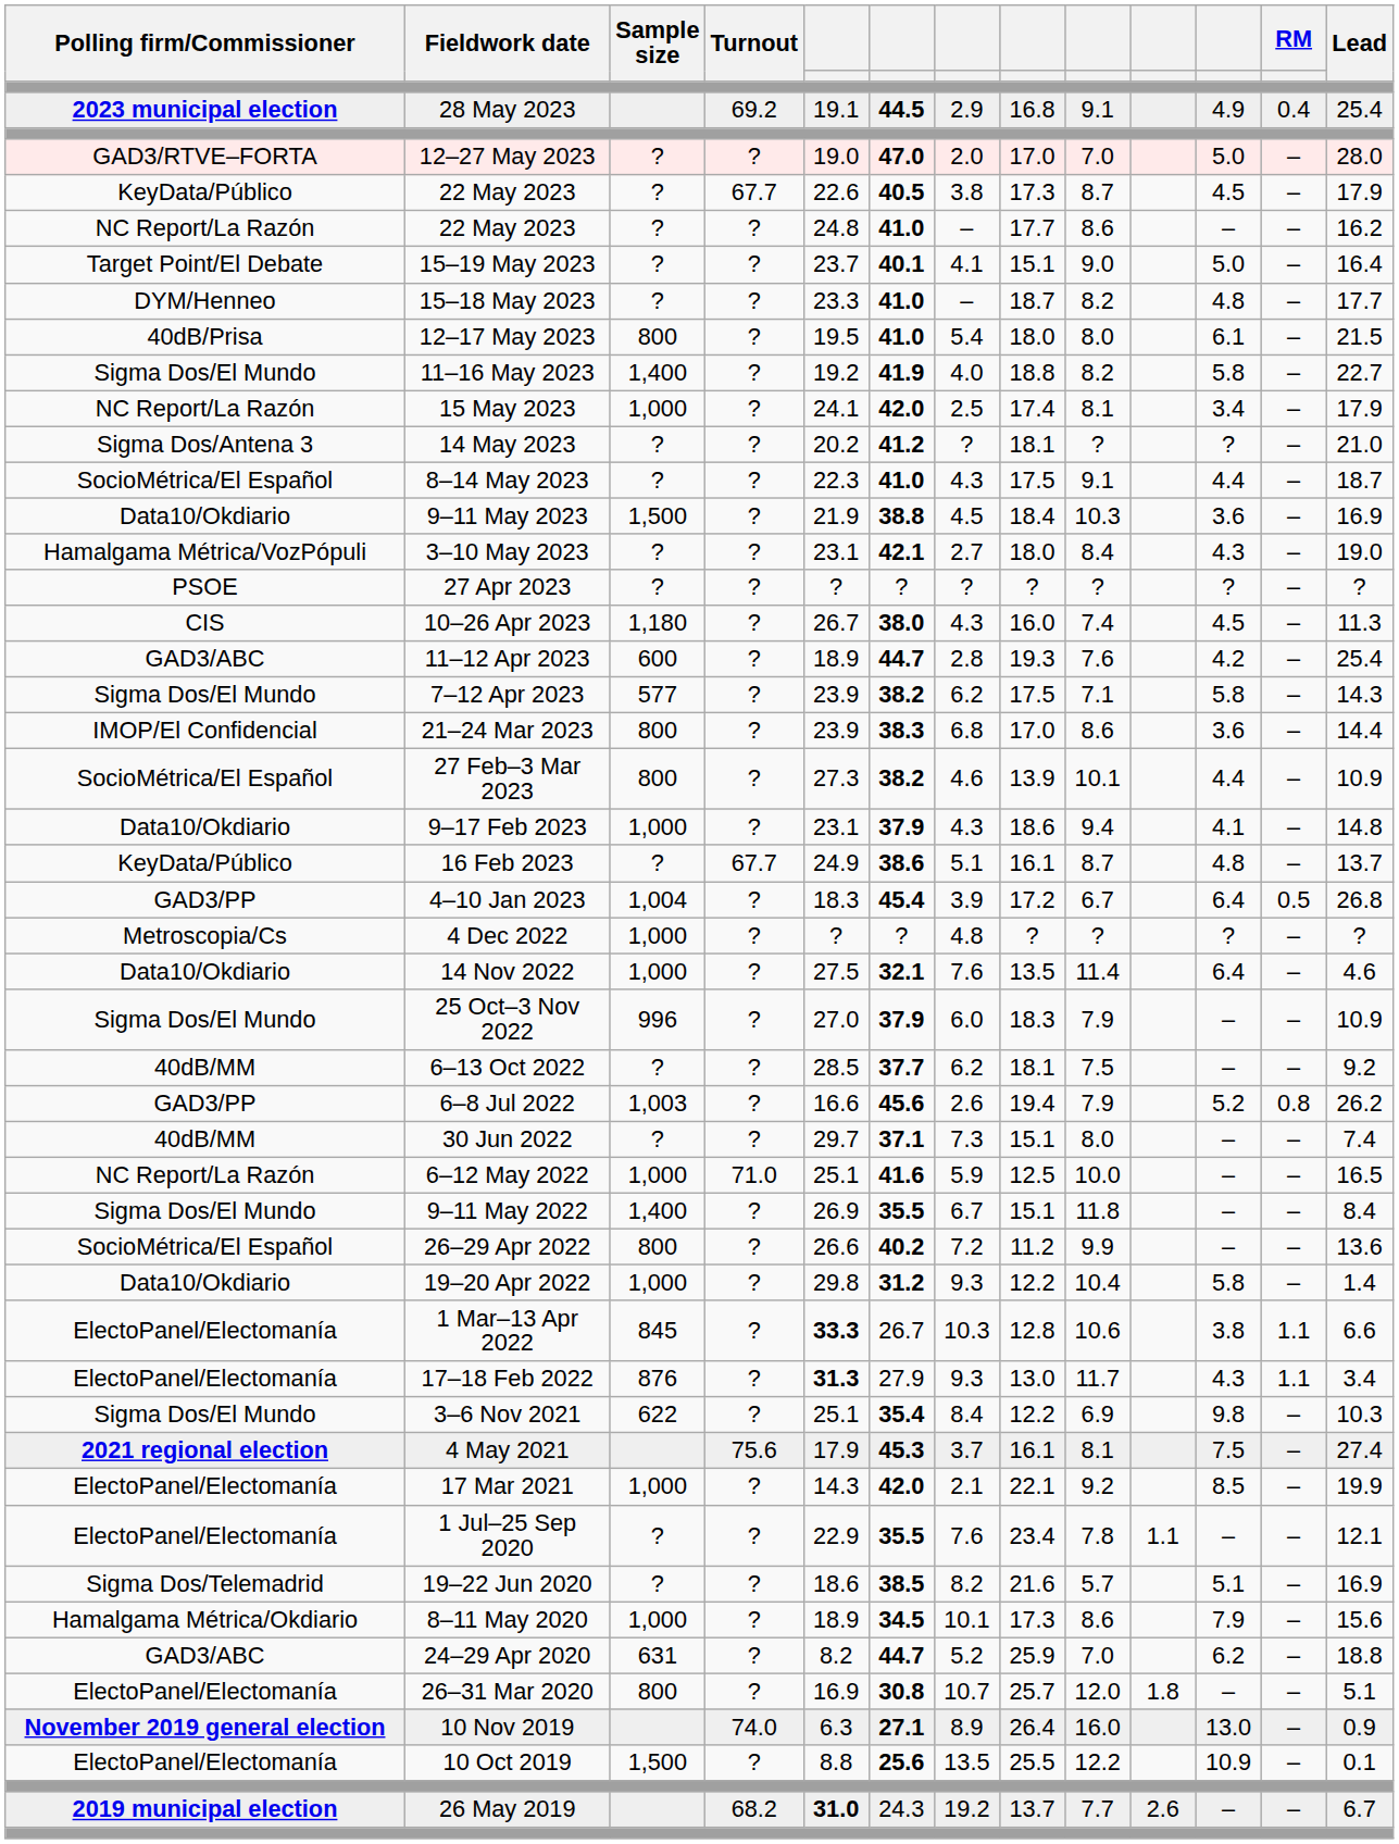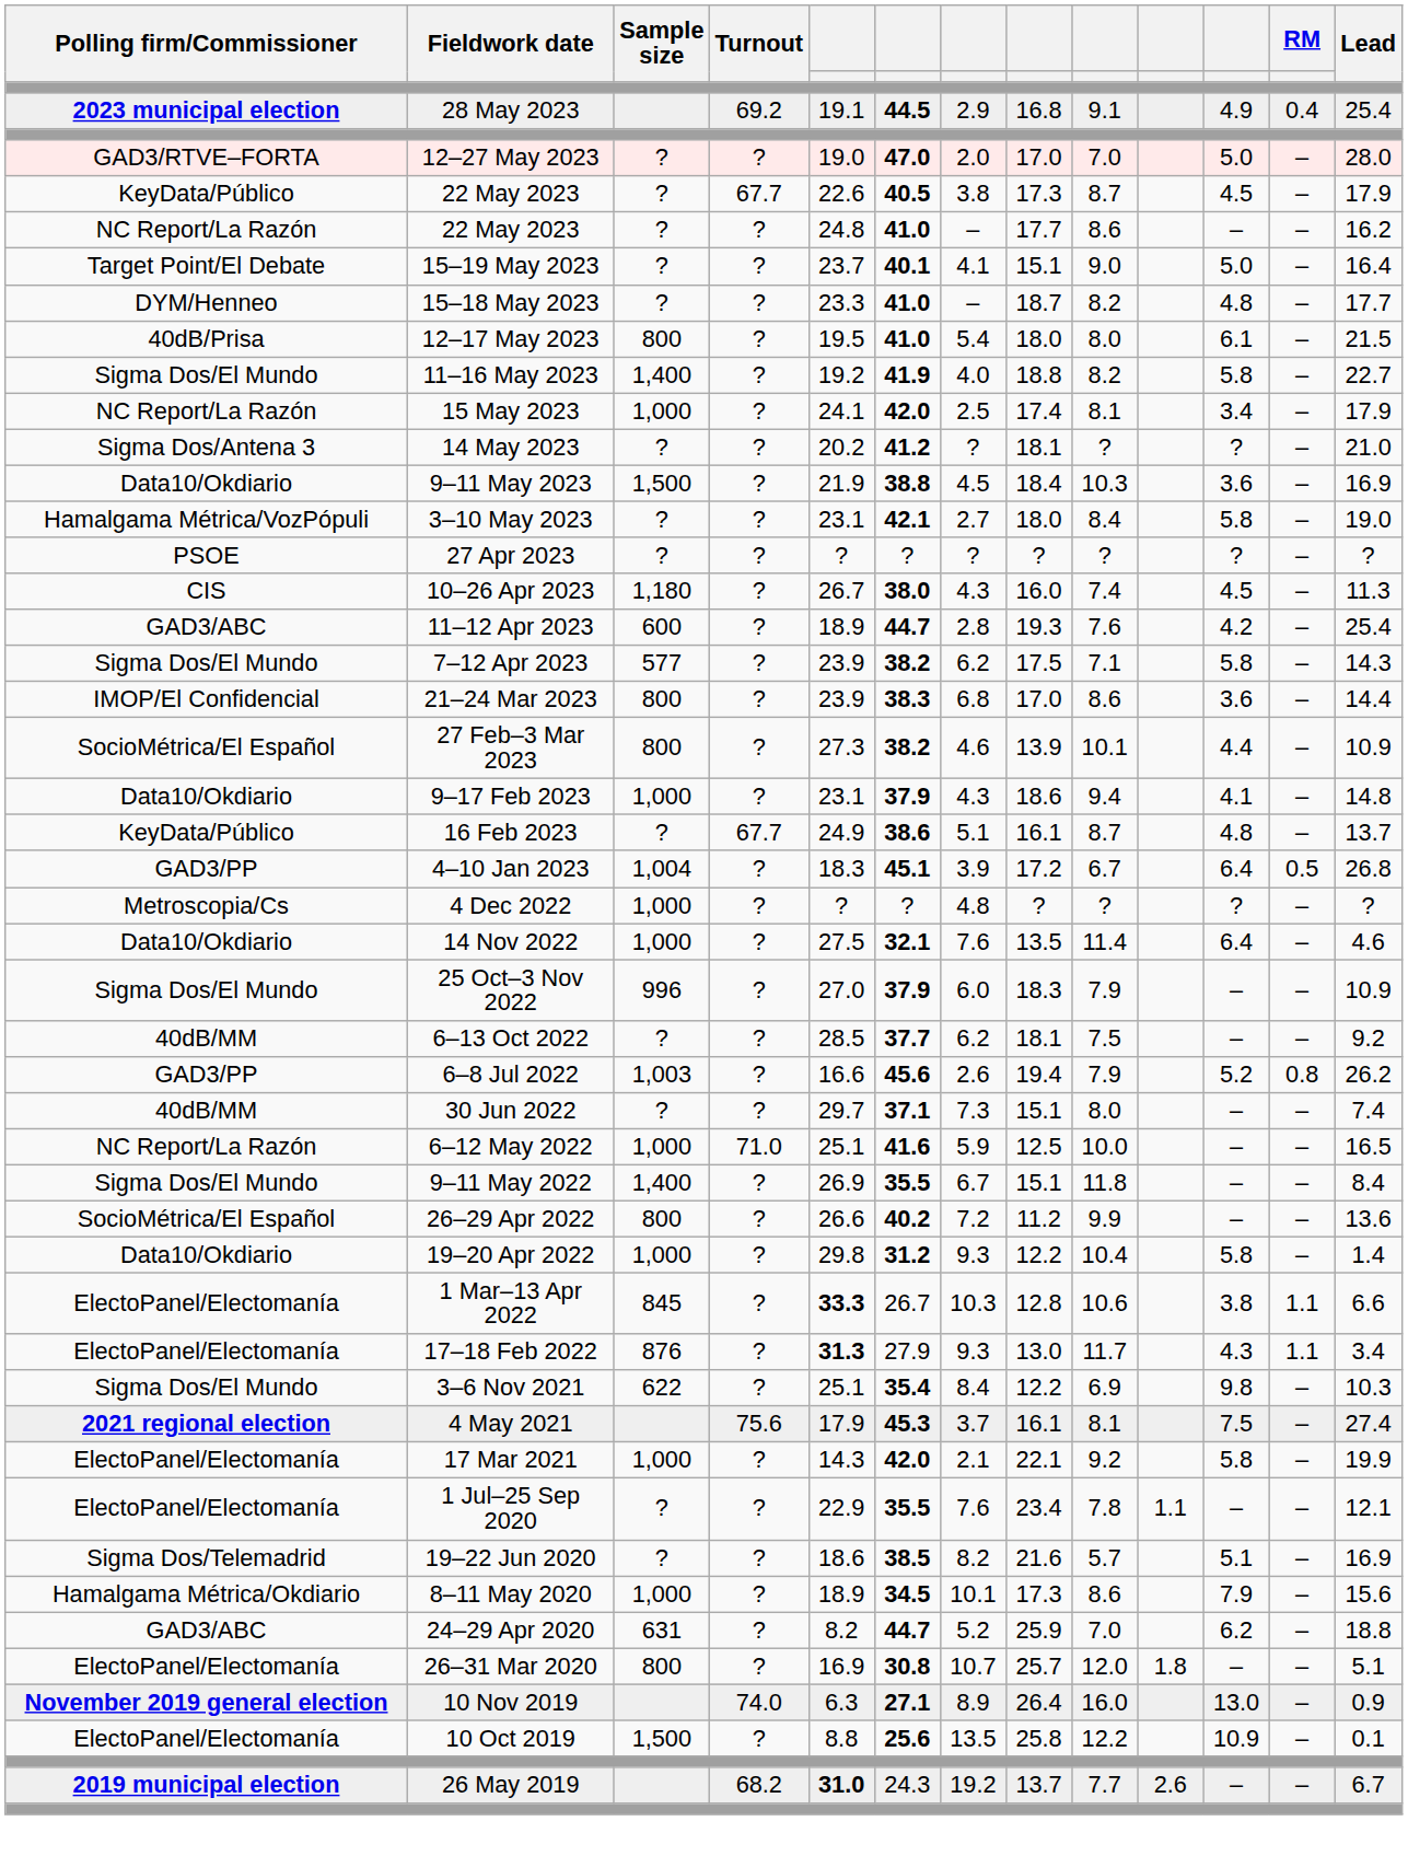- row: SocioMétrica/El Español | 8–14 May 2023 | ? | ? | 22.3 | 41.0 | 4.3 | 17.5 | 9.1 | 4.4 | – | 18.7
3–10 May 2023 | column 11: 4.3 -> 5.8
4–10 Jan 2023 | column 6: 45.4 -> 45.1
17 Mar 2021 | column 11: 8.5 -> 5.8
10 Oct 2019 | column 8: 25.5 -> 25.8
